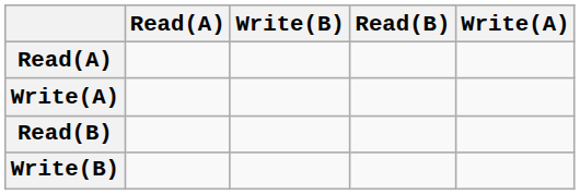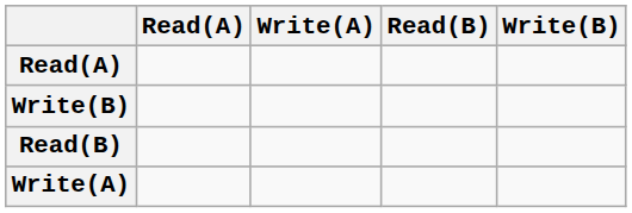columns swapped: Write(A) <-> Write(B)
row 3 | column 1: Write(A) -> Write(B)
row 5 | column 1: Write(B) -> Write(A)
